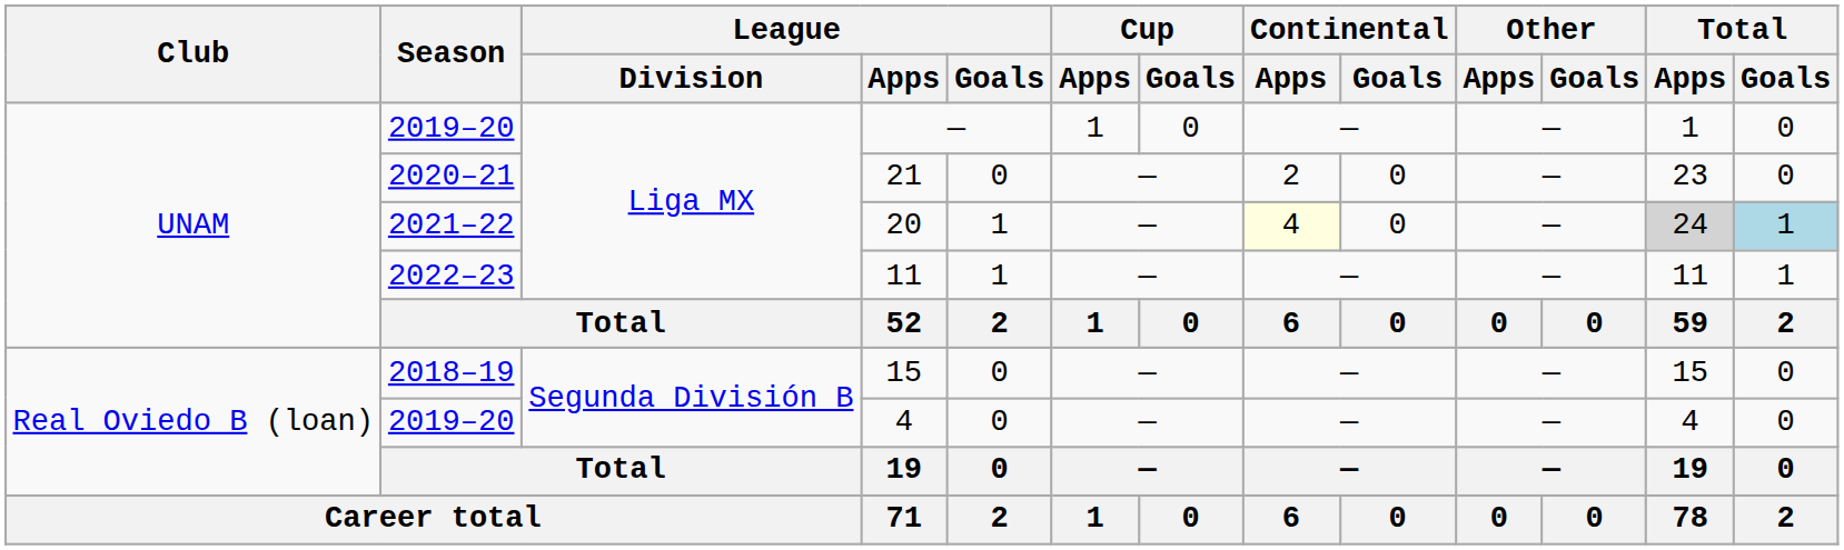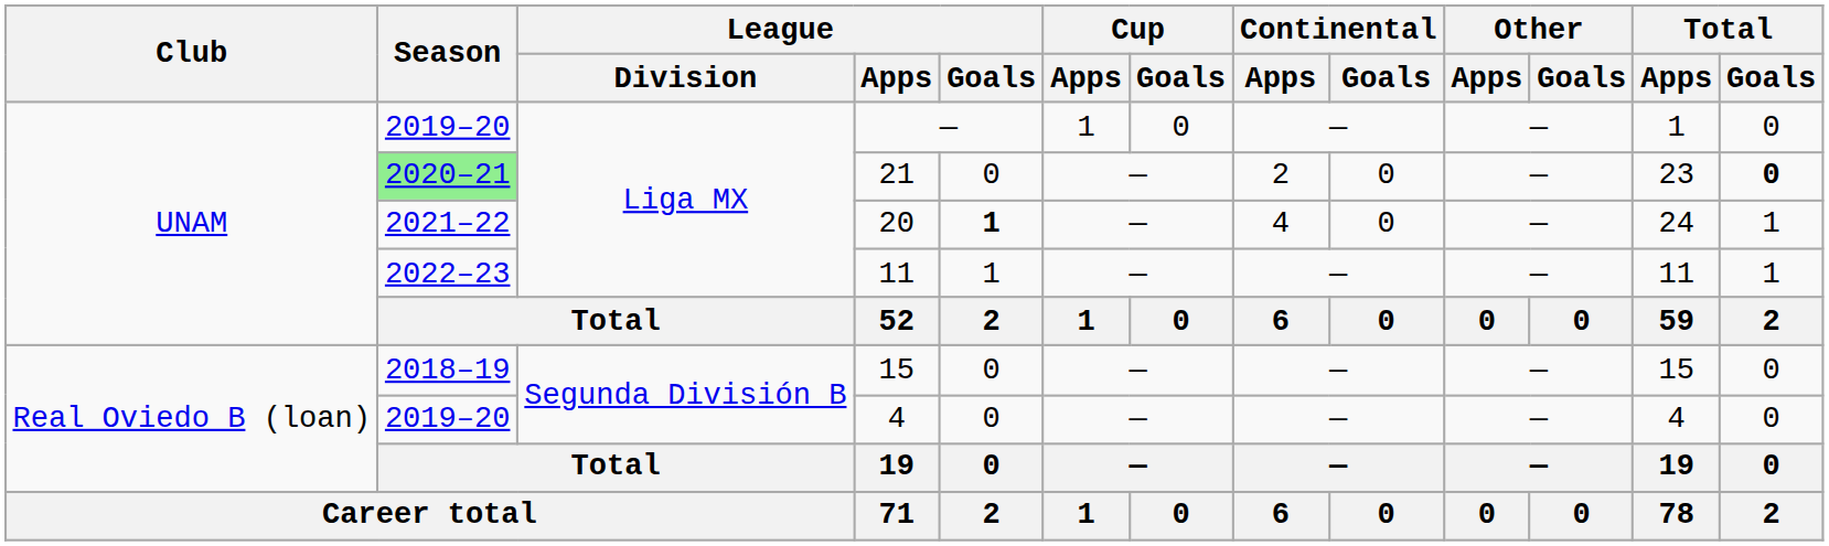21 | Season: no background -> lightgreen background
21 | Total / Goals: normal -> bold
20 | League / Goals: normal -> bold
20 | Continental / Apps: lightyellow background -> no background
20 | Total / Apps: lightgrey background -> no background
20 | Total / Goals: lightblue background -> no background
